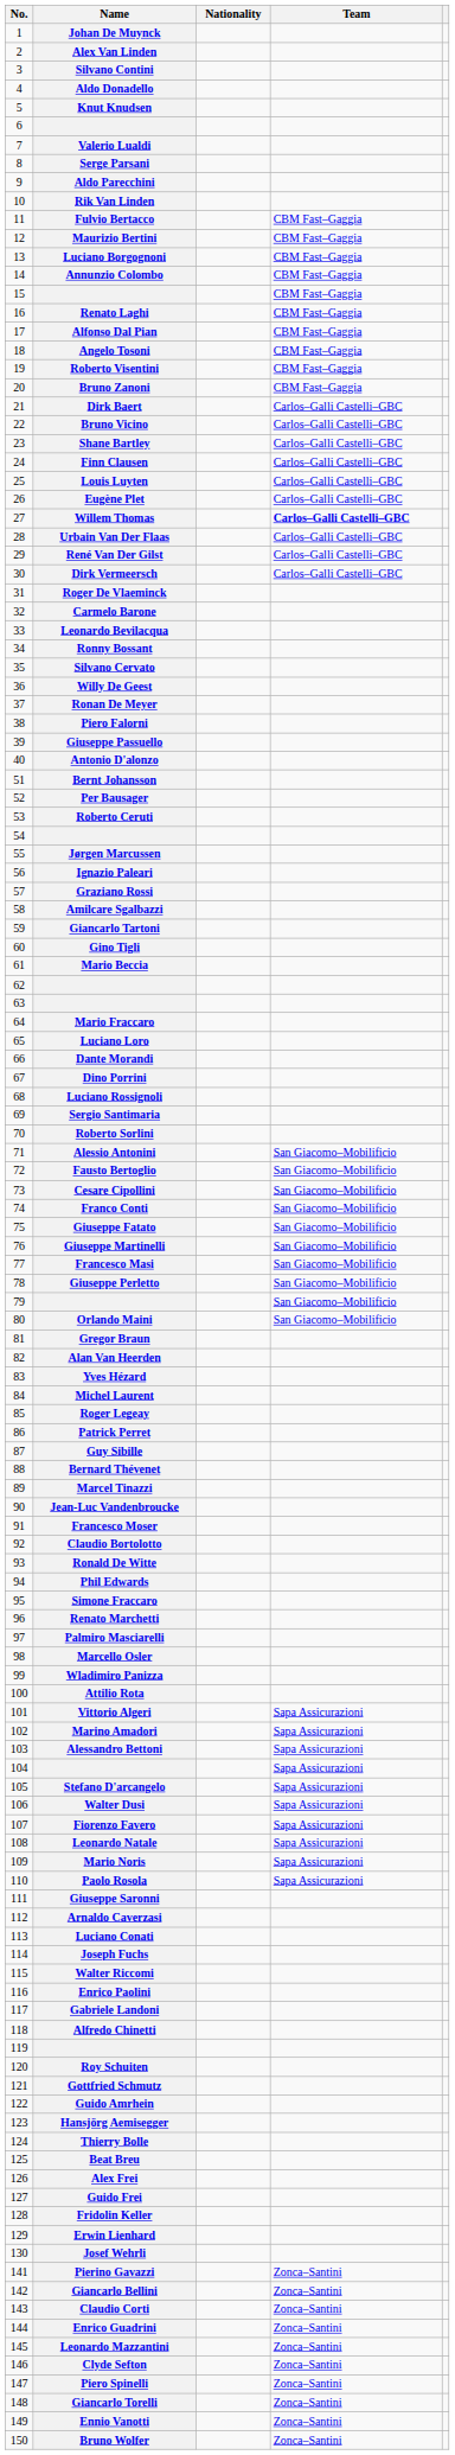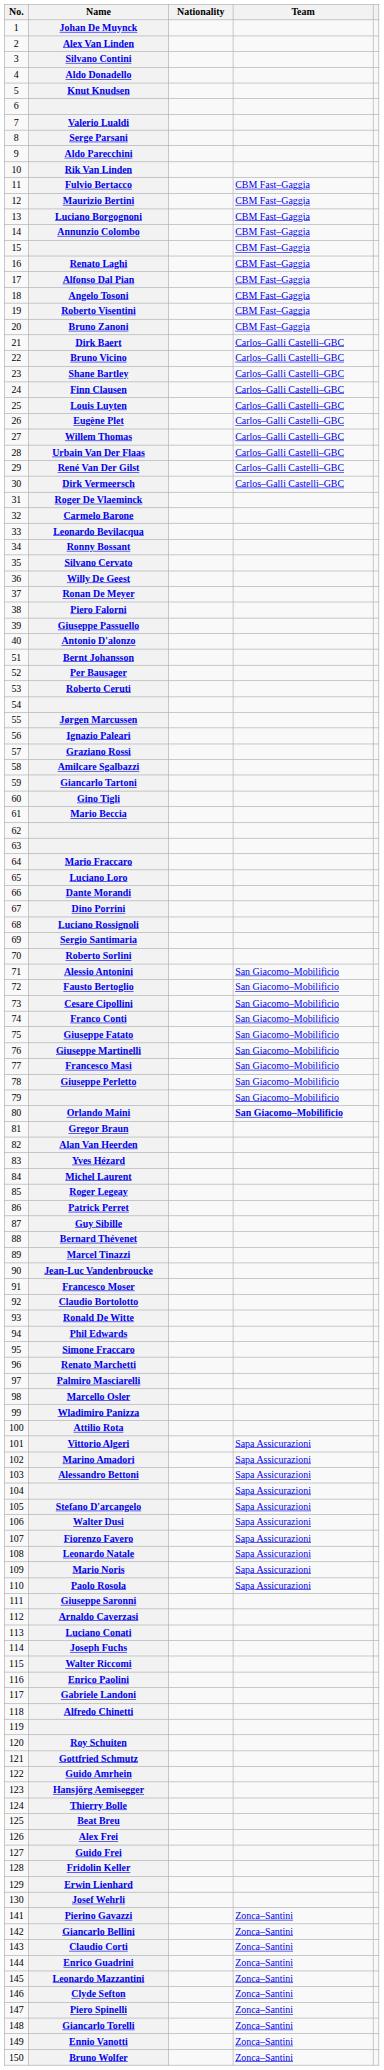Willem Thomas | Team: bold -> normal
Orlando Maini | Team: normal -> bold
